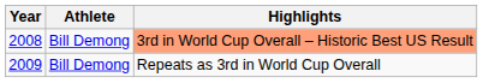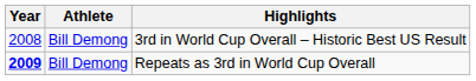row 2 | Highlights: lightsalmon background -> no background
row 3 | Year: normal -> bold
